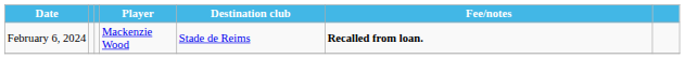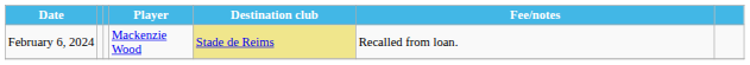February 6, 2024 | Destination club: no background -> khaki background
February 6, 2024 | Fee/notes: bold -> normal
